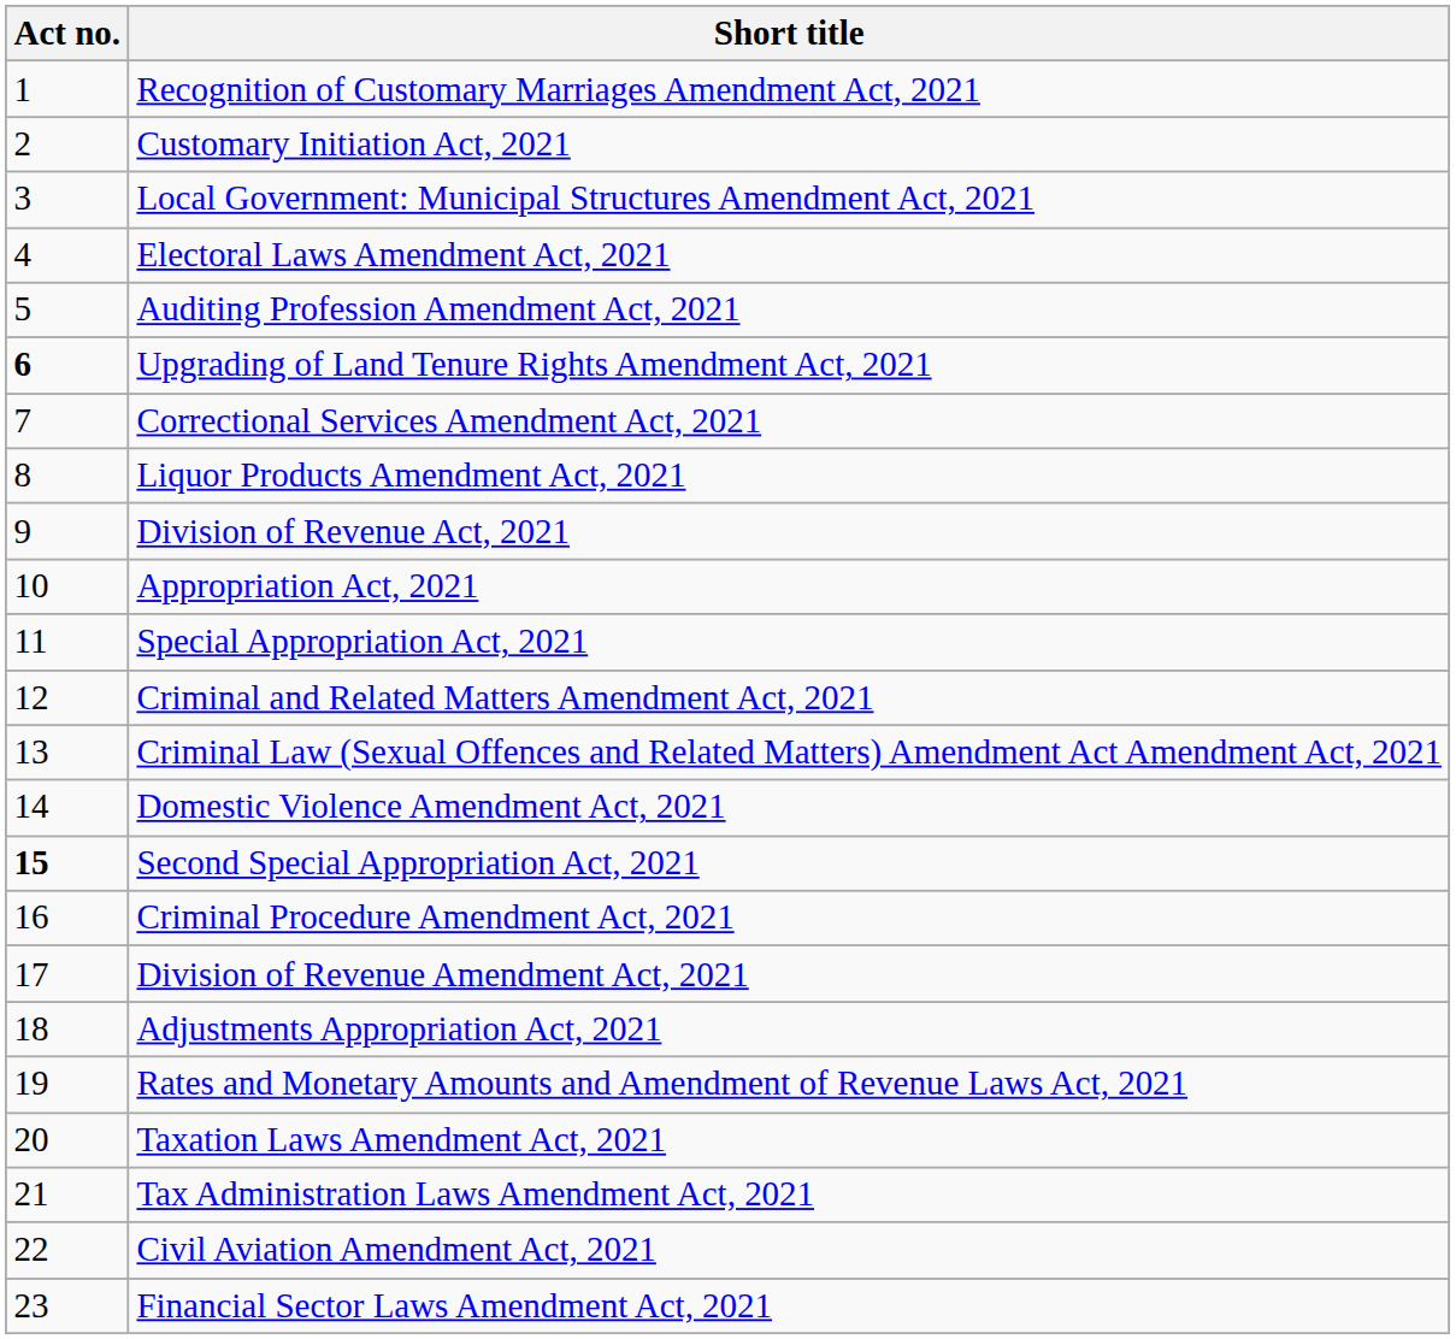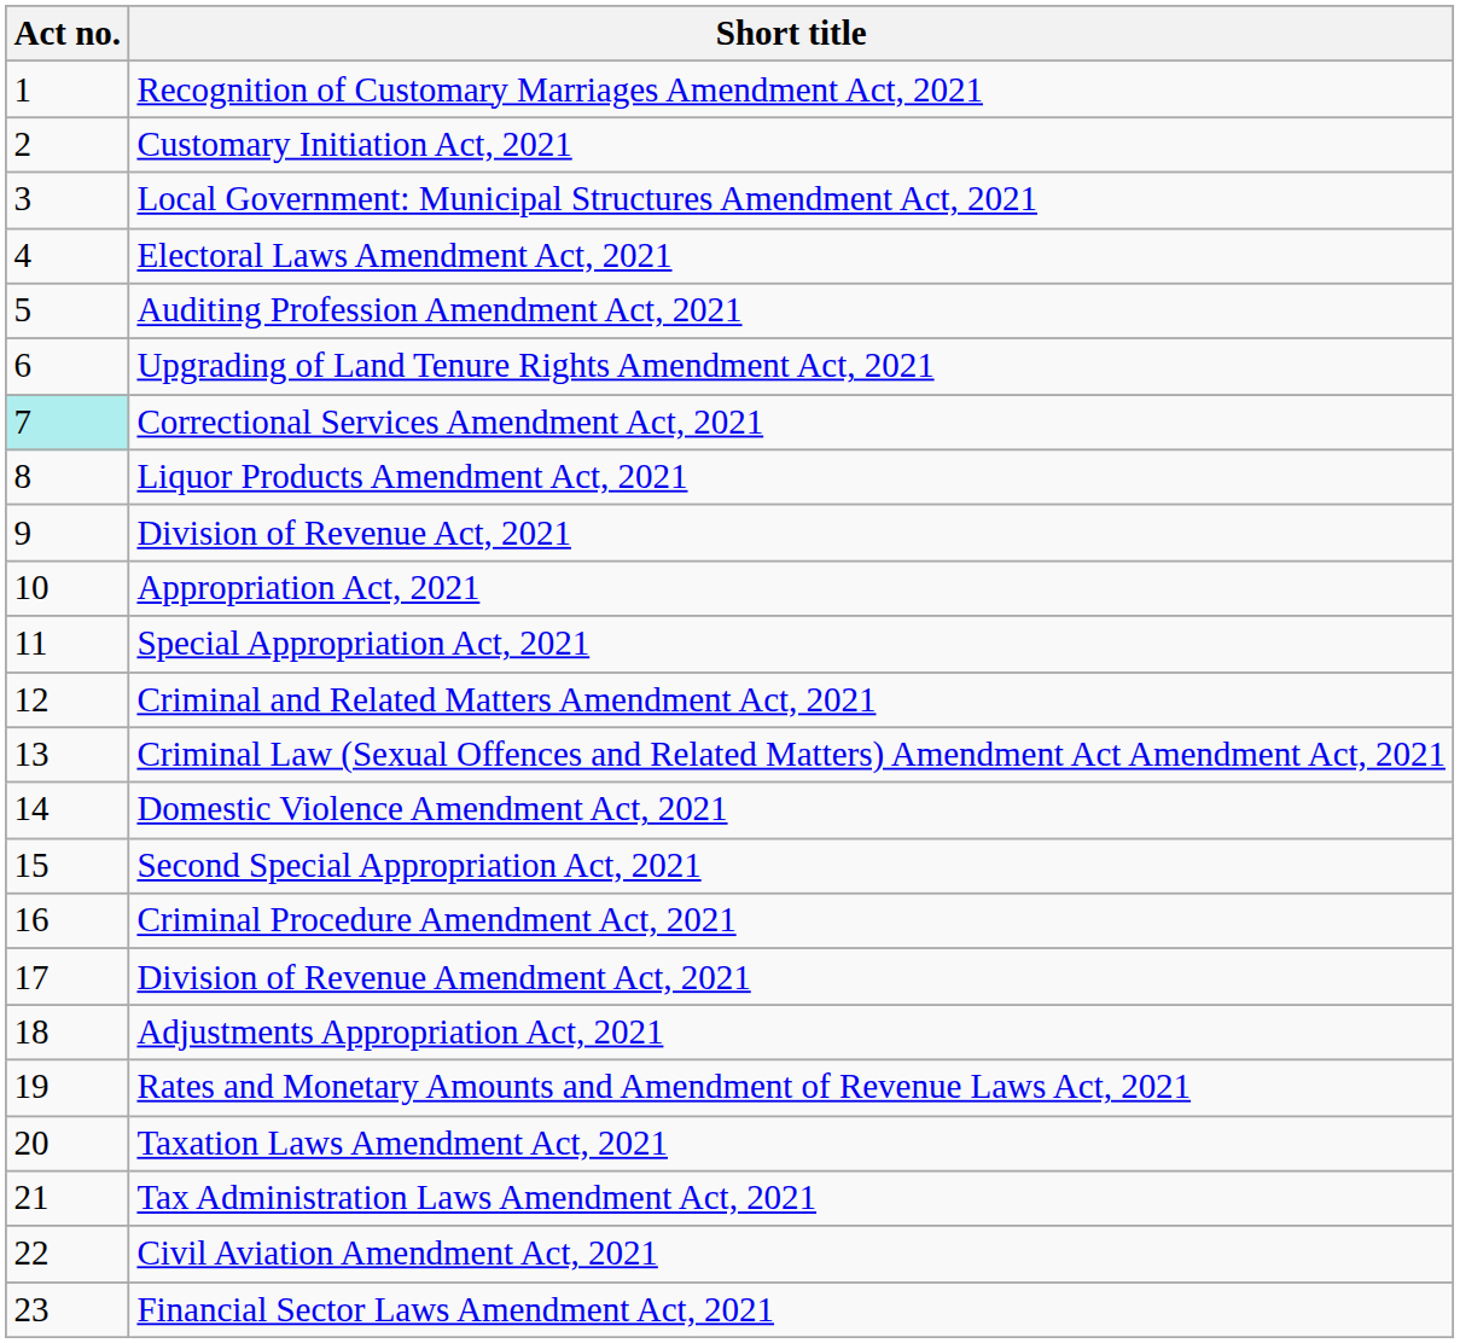Upgrading of Land Tenure Rights Amendment Act, 2021 | Act no.: bold -> normal
Correctional Services Amendment Act, 2021 | Act no.: no background -> paleturquoise background
Second Special Appropriation Act, 2021 | Act no.: bold -> normal
